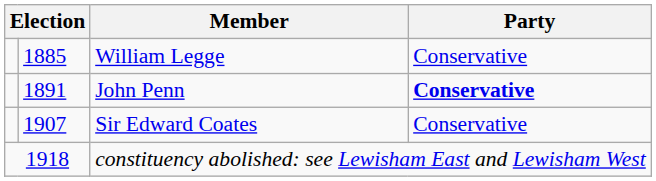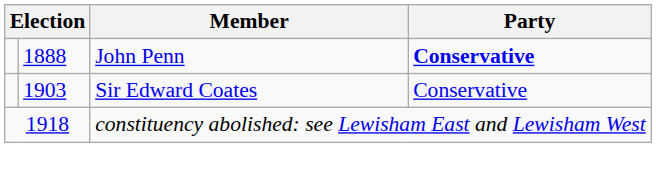- row: 1885 | William Legge | Conservative
John Penn | column 2: 1891 -> 1888
Sir Edward Coates | column 2: 1907 -> 1903
